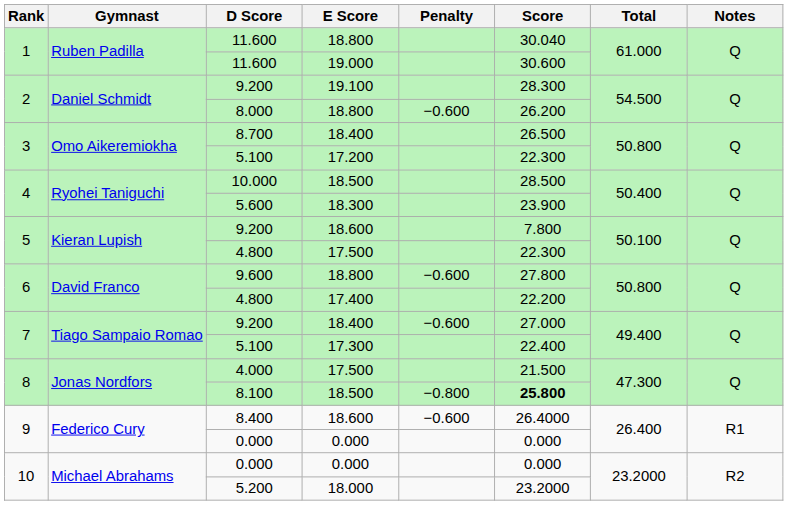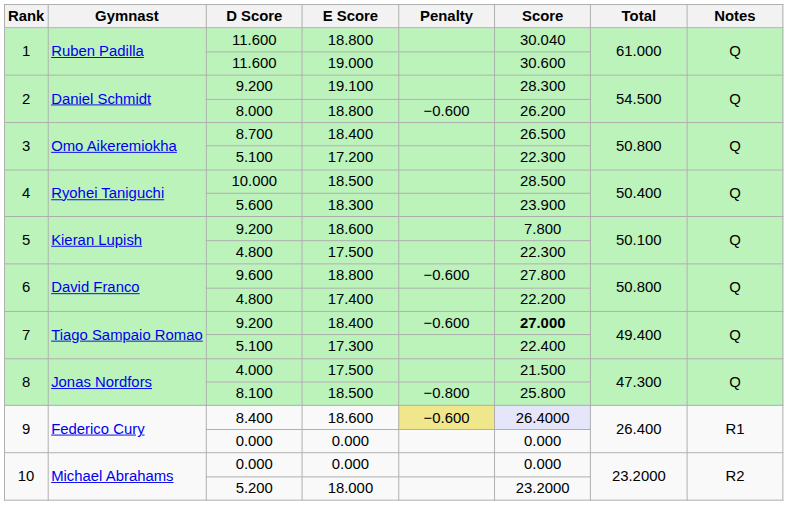9.200 / 18.400 | Score: normal -> bold
8.100 | Score: bold -> normal
8.400 | Penalty: no background -> khaki background
8.400 | Score: no background -> lavender background
